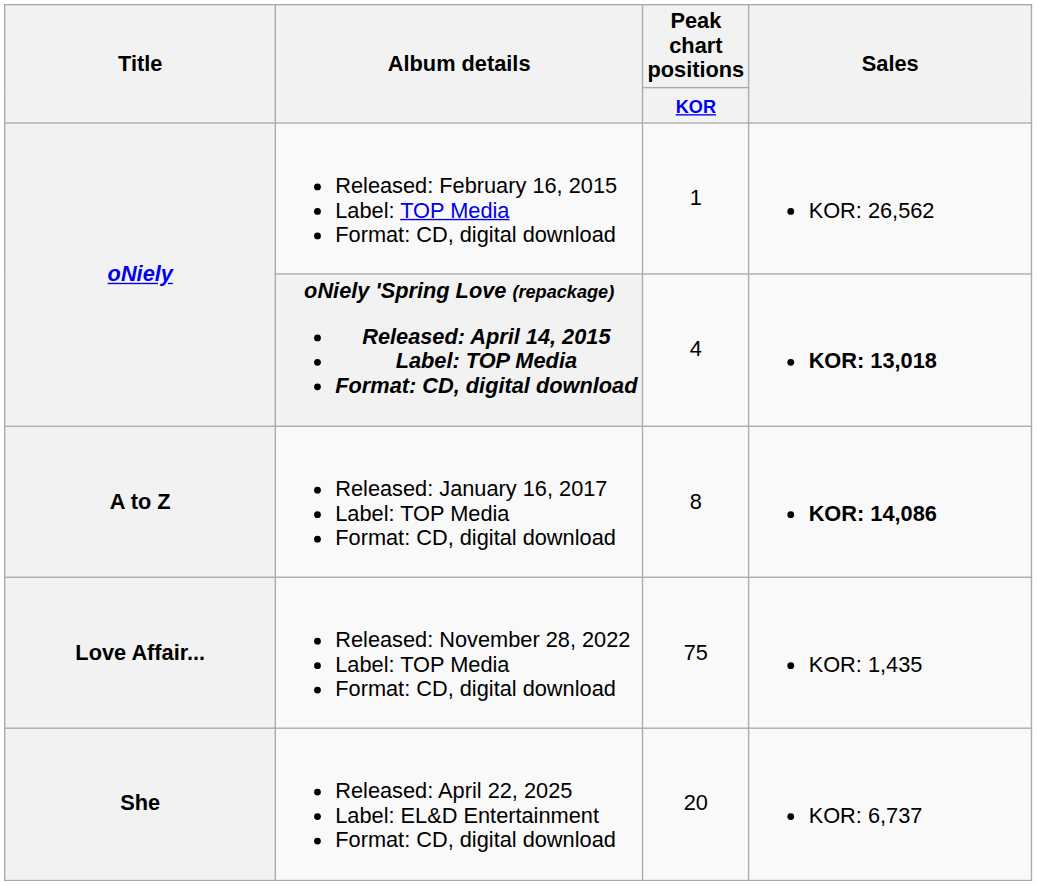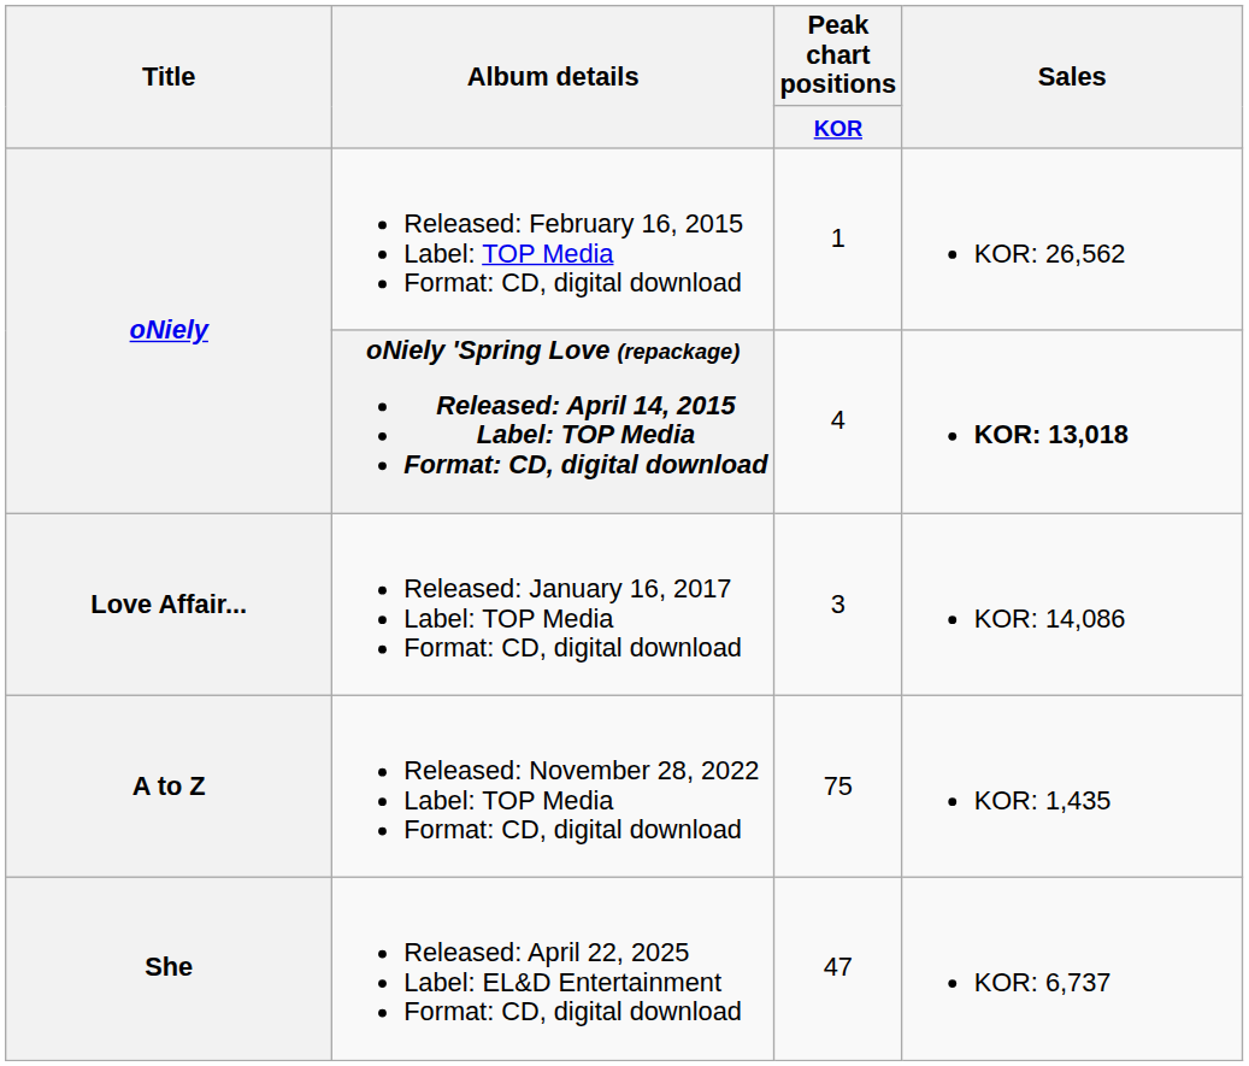row 5 | Title: A to Z -> Love Affair...
row 5 | Peak chart positions / KOR: 8 -> 3
row 5 | Sales: bold -> normal
row 6 | Title: Love Affair... -> A to Z
row 7 | Peak chart positions / KOR: 20 -> 47
